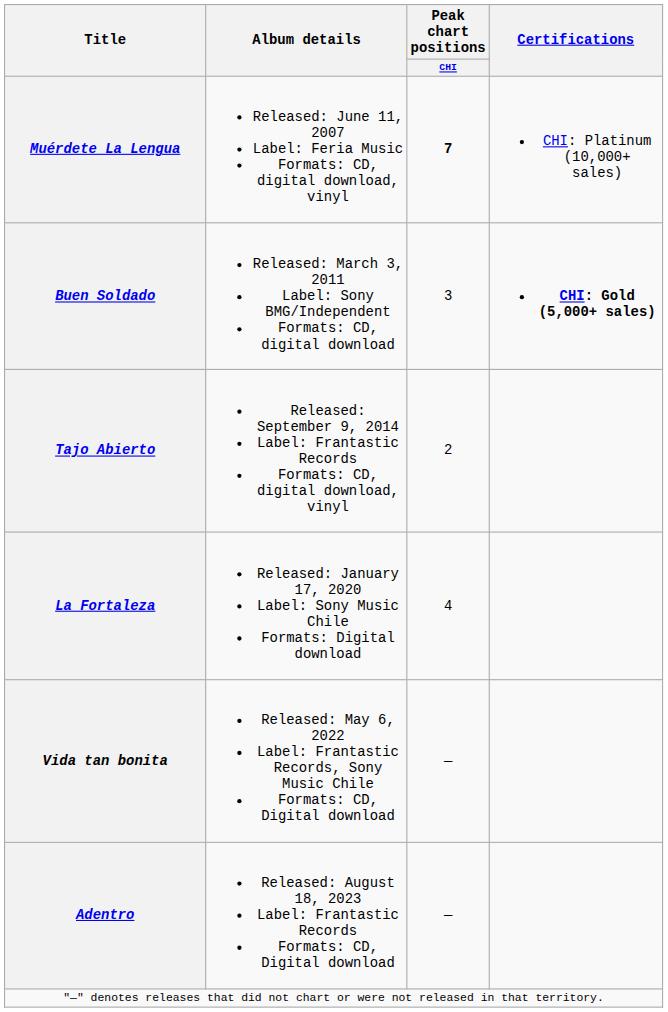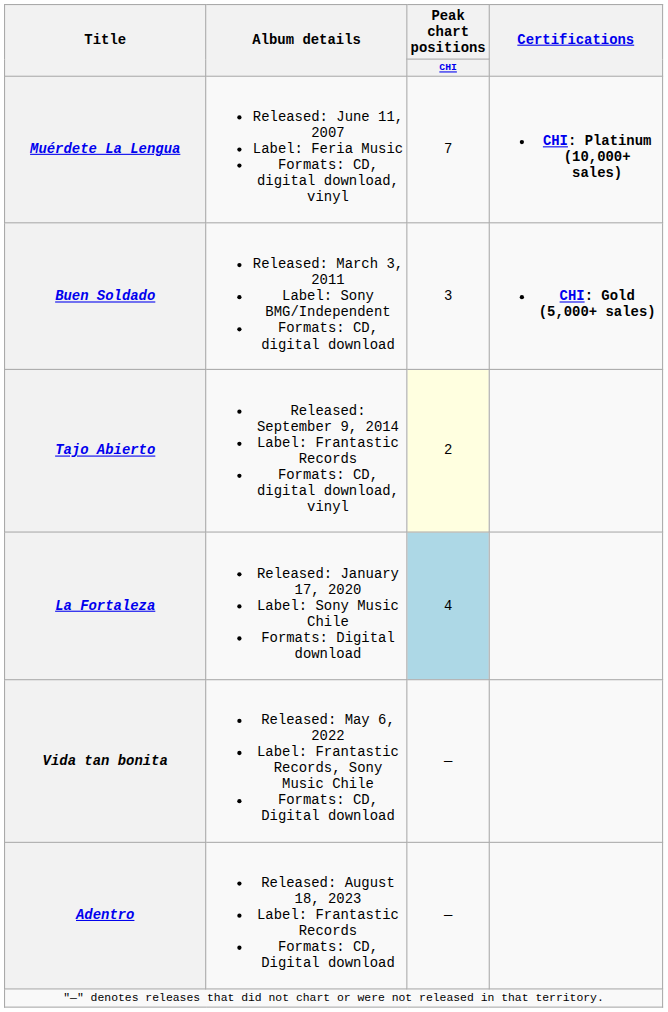Muérdete La Lengua | Peak chart positions / CHI: bold -> normal
Muérdete La Lengua | Certifications: normal -> bold
Tajo Abierto | Peak chart positions / CHI: no background -> lightyellow background
La Fortaleza | Peak chart positions / CHI: no background -> lightblue background
